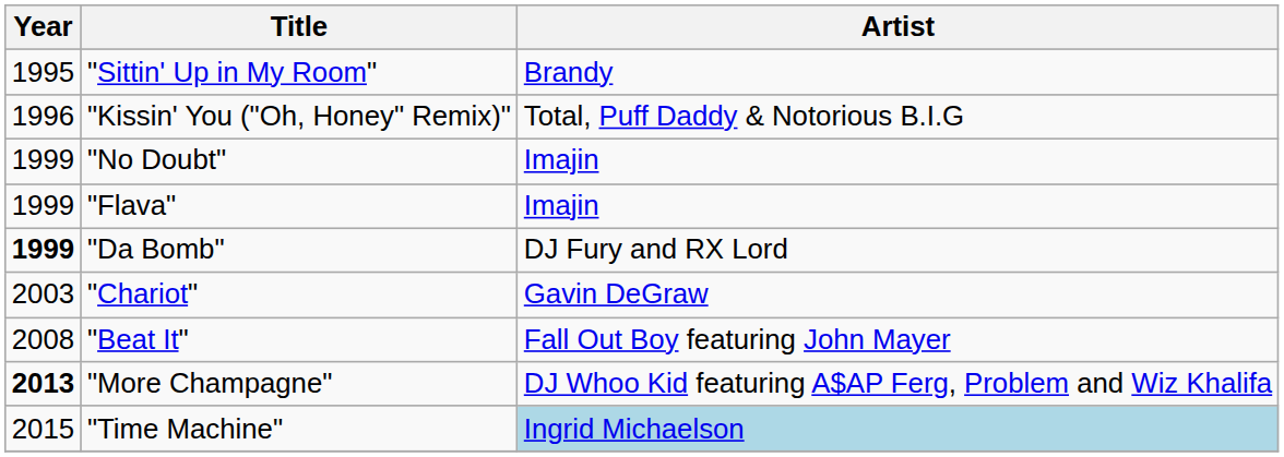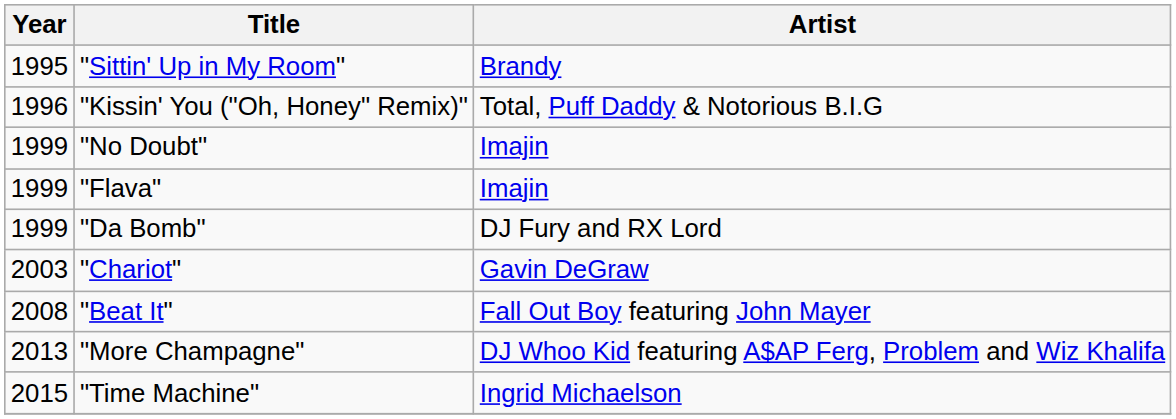"Da Bomb" | Year: bold -> normal
"More Champagne" | Year: bold -> normal
"Time Machine" | Artist: lightblue background -> no background
